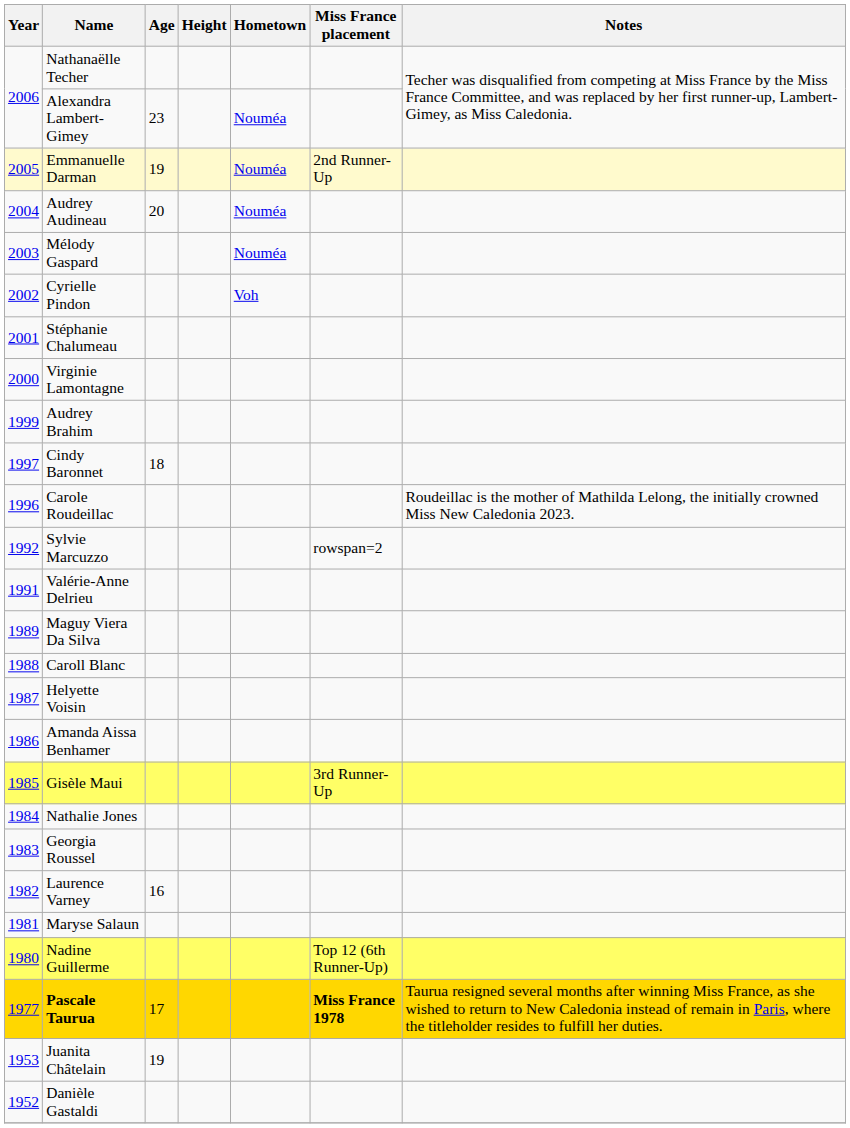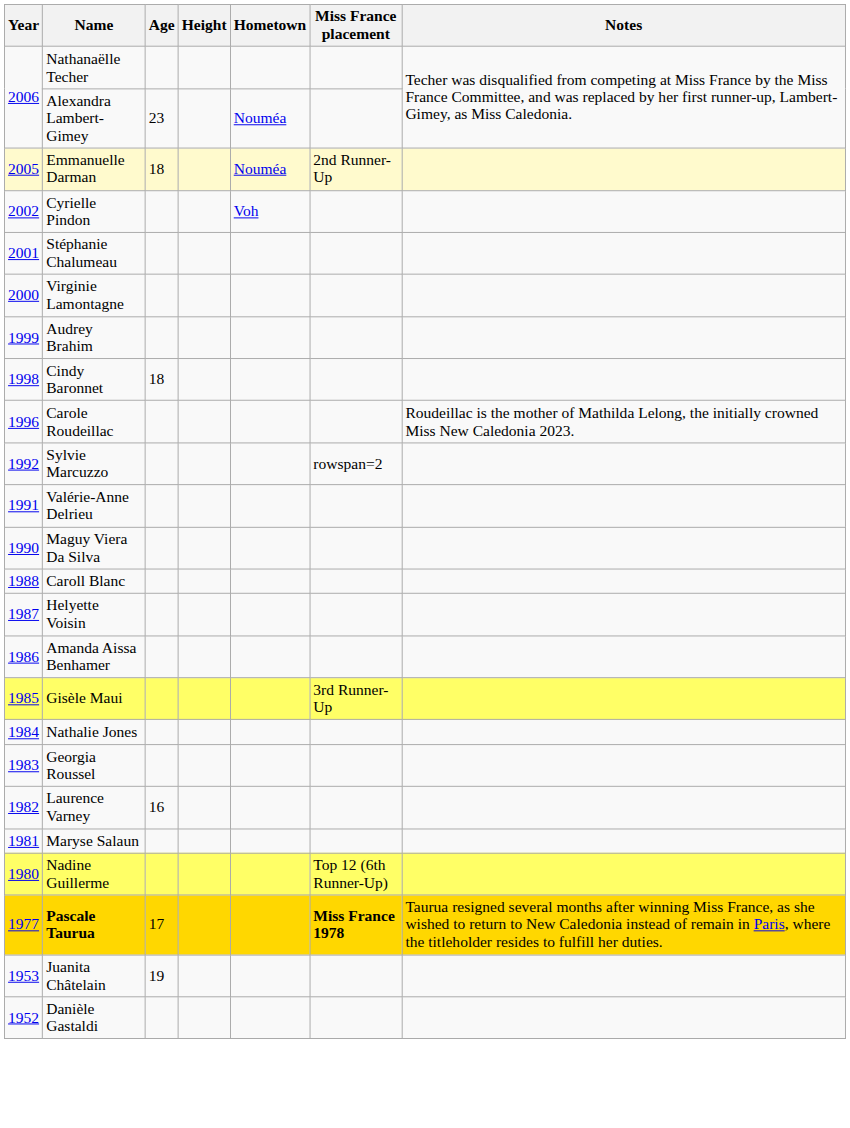Emmanuelle Darman | Age: 19 -> 18
- row: 2004 | Audrey Audineau | 20 | Nouméa
- row: 2003 | Mélody Gaspard | Nouméa
Cindy Baronnet | Year: 1997 -> 1998
Maguy Viera Da Silva | Year: 1989 -> 1990
